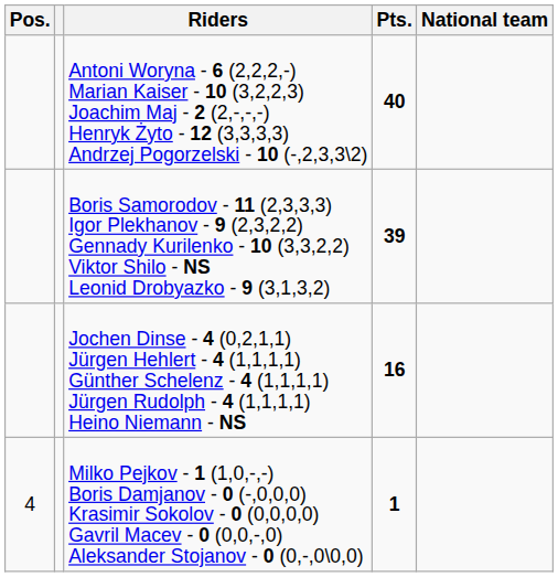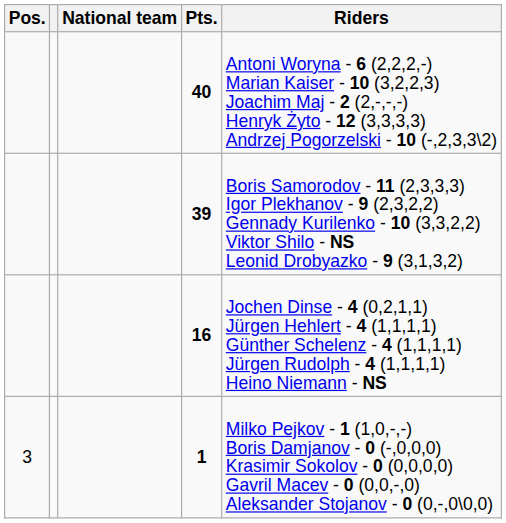columns swapped: National team <-> Riders
1 | Pos.: 4 -> 3
